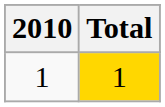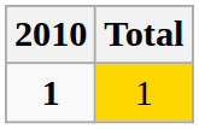row 2 | 2010: normal -> bold
